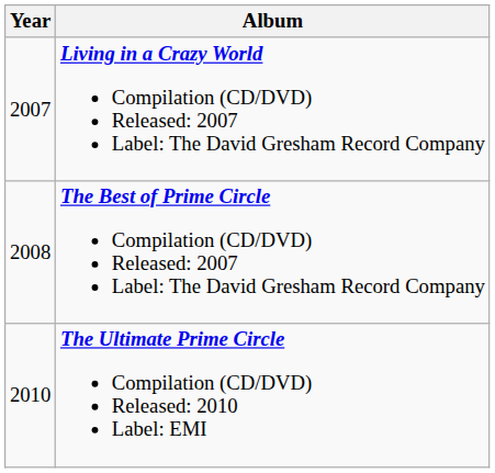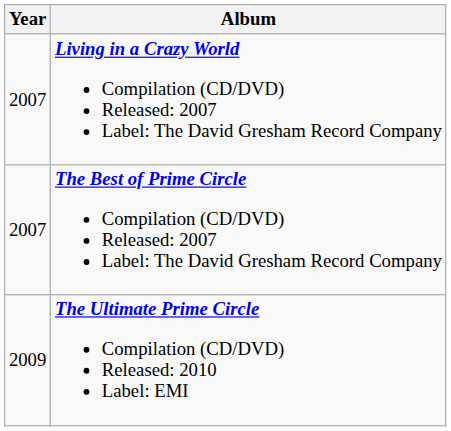row 3 | Year: 2008 -> 2007
row 4 | Year: 2010 -> 2009
